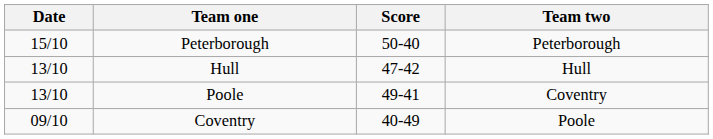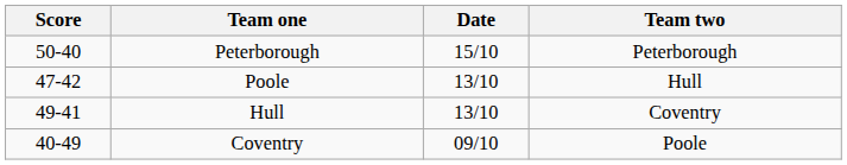columns swapped: Date <-> Score
row 3 | Team one: Hull -> Poole
row 4 | Team one: Poole -> Hull
